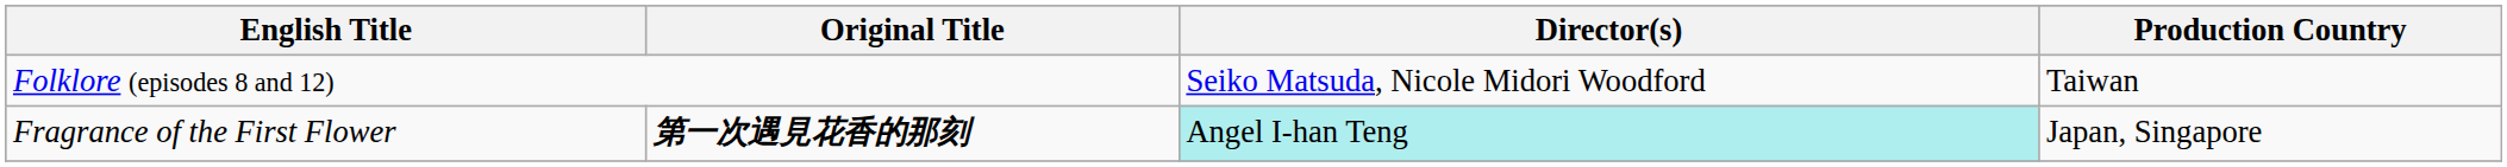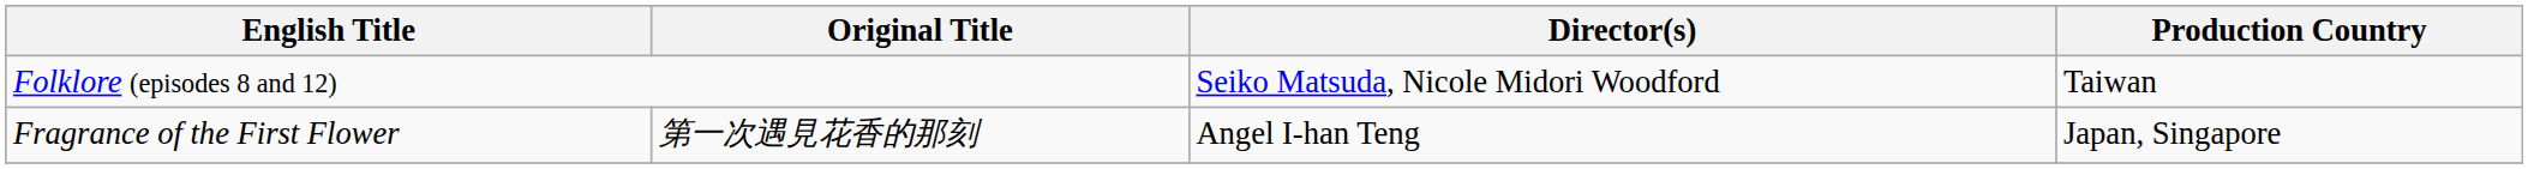Fragrance of the First Flower | Original Title: bold -> normal
Fragrance of the First Flower | Director(s): paleturquoise background -> no background
